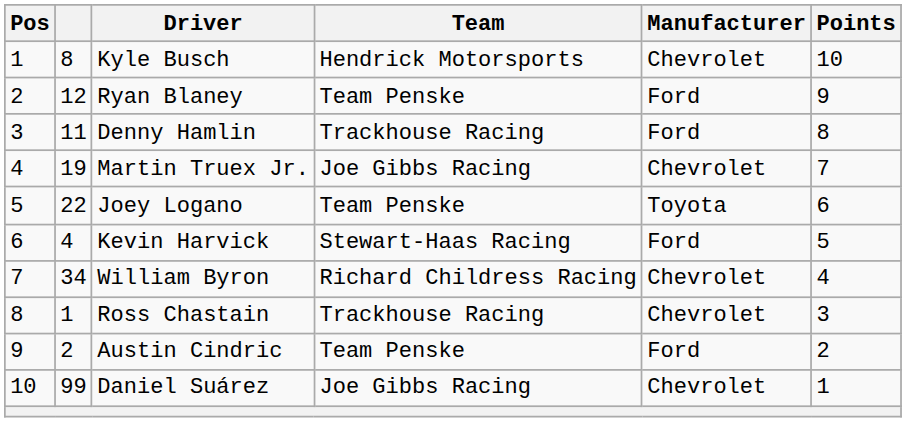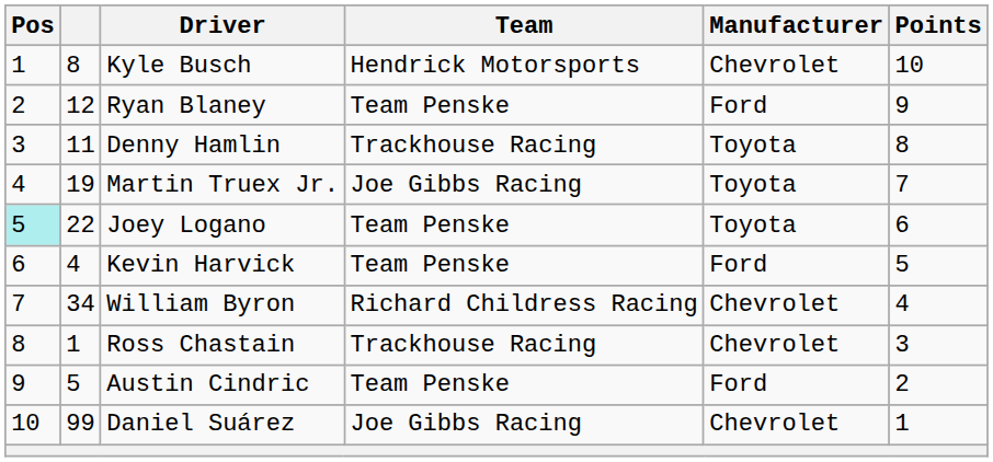Denny Hamlin | Manufacturer: Ford -> Toyota
Martin Truex Jr. | Manufacturer: Chevrolet -> Toyota
Joey Logano | Pos: no background -> paleturquoise background
Kevin Harvick | Team: Stewart-Haas Racing -> Team Penske
Austin Cindric | column 2: 2 -> 5
